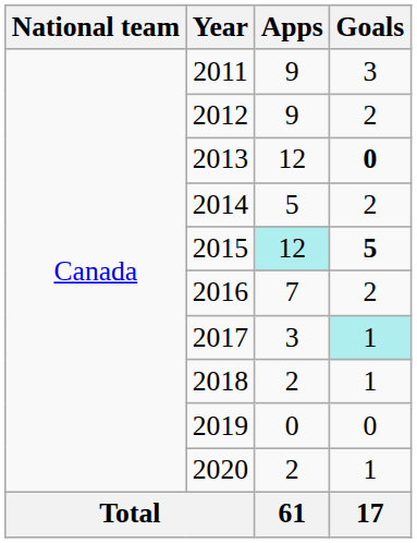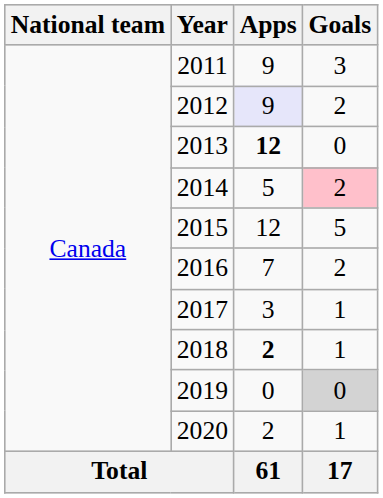2012 | Apps: no background -> lavender background
2013 | Apps: normal -> bold
2013 | Goals: bold -> normal
2014 | Goals: no background -> pink background
2015 | Apps: paleturquoise background -> no background
2015 | Goals: bold -> normal
2017 | Goals: paleturquoise background -> no background
2018 | Apps: normal -> bold
2019 | Goals: no background -> lightgrey background
